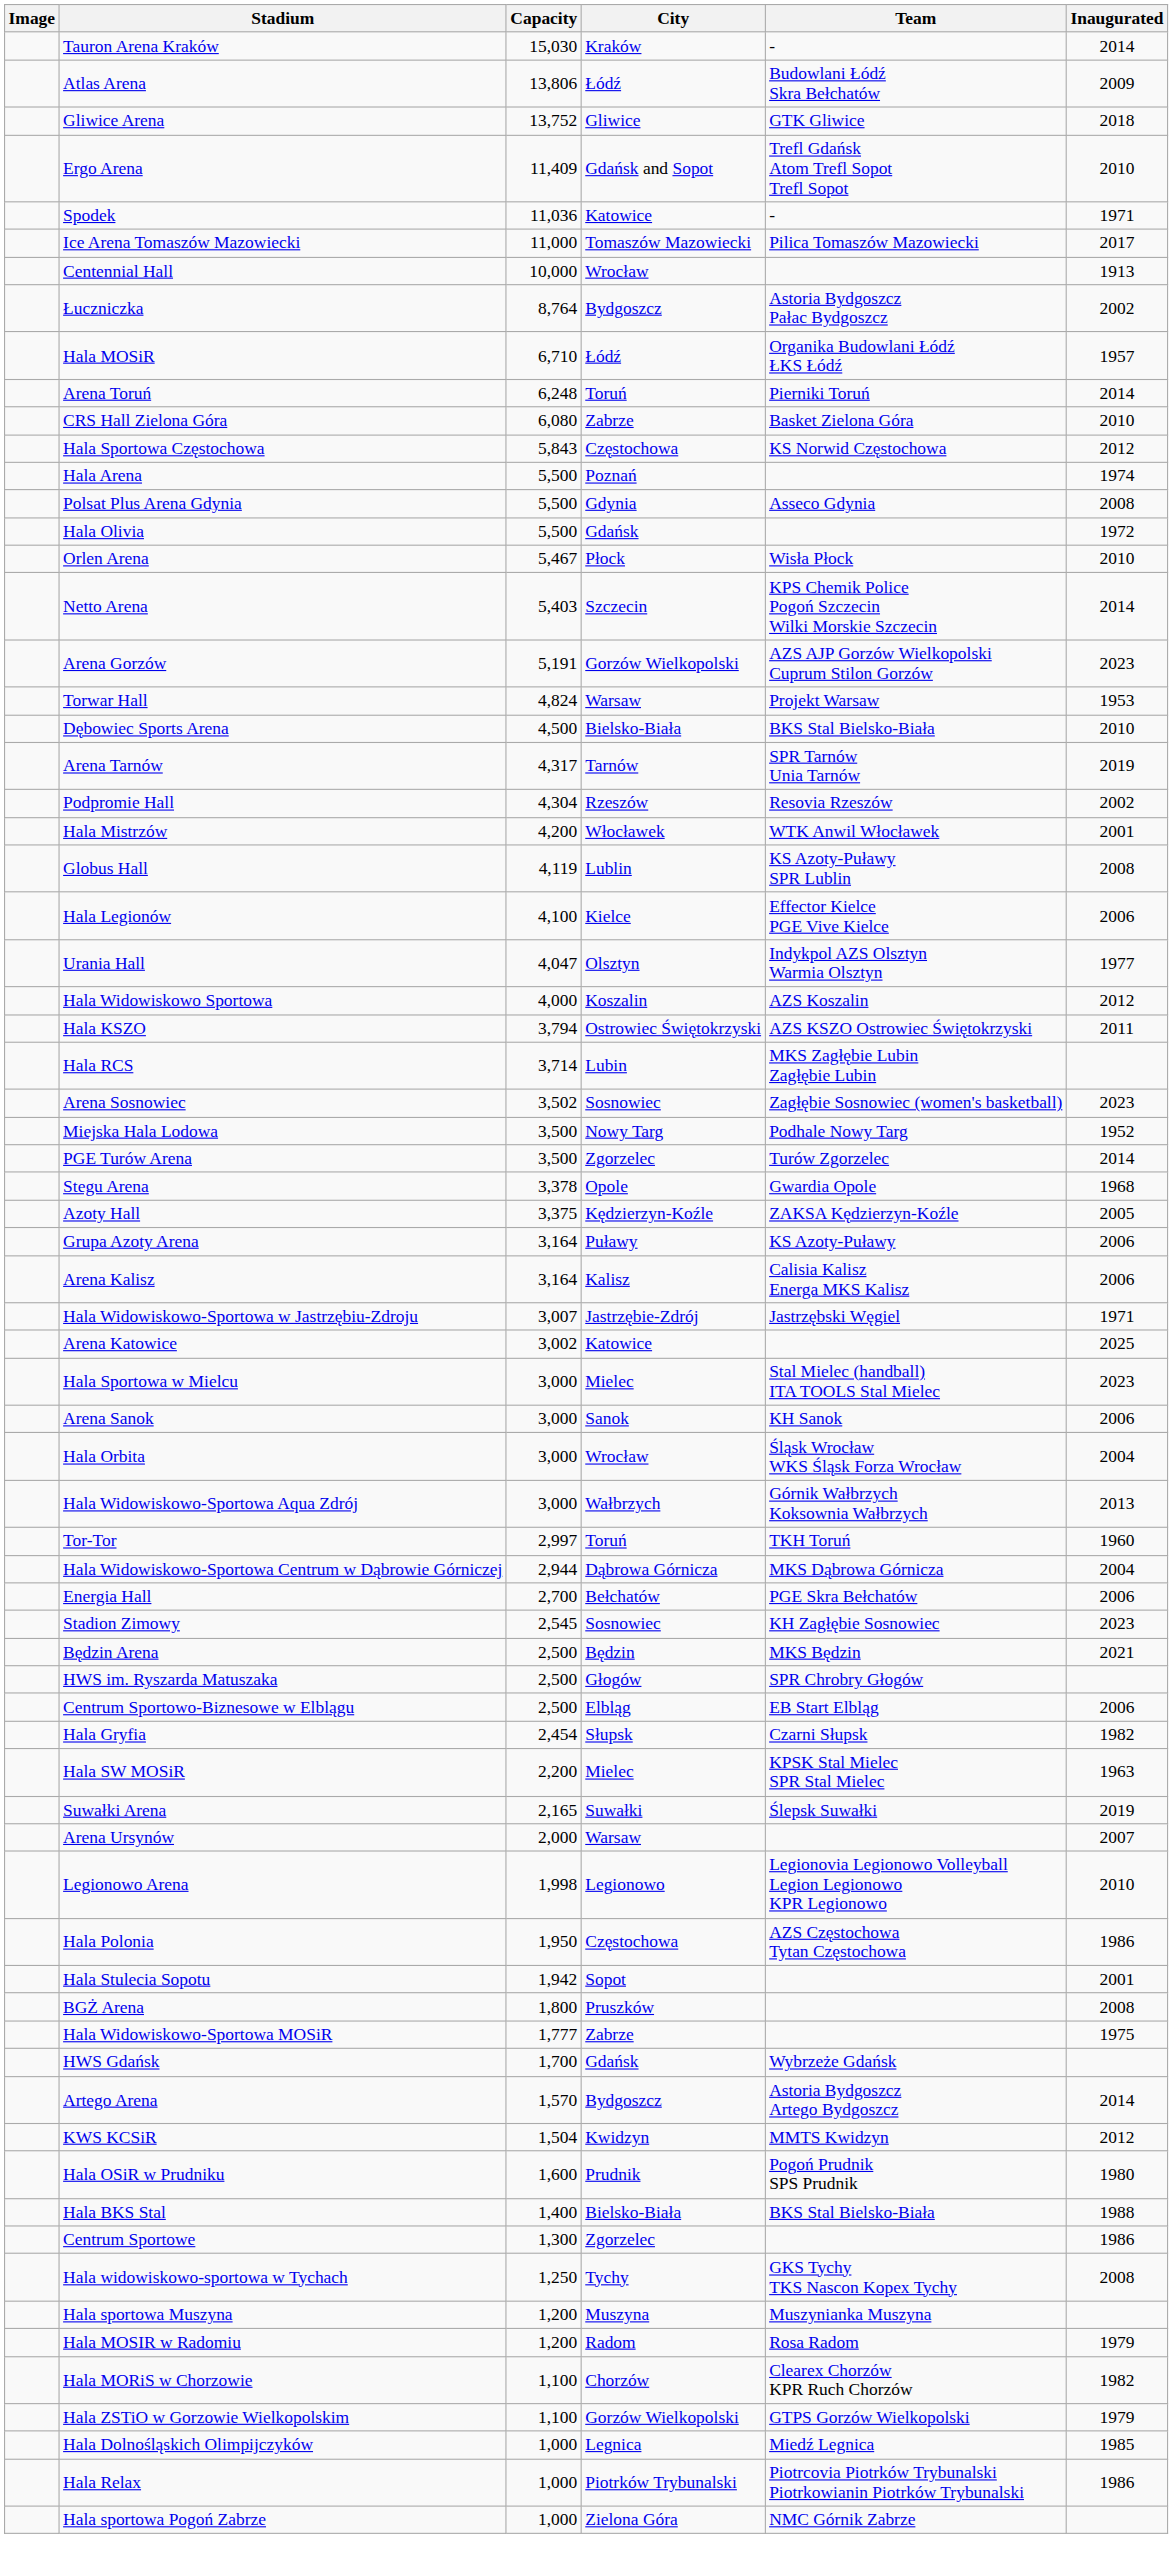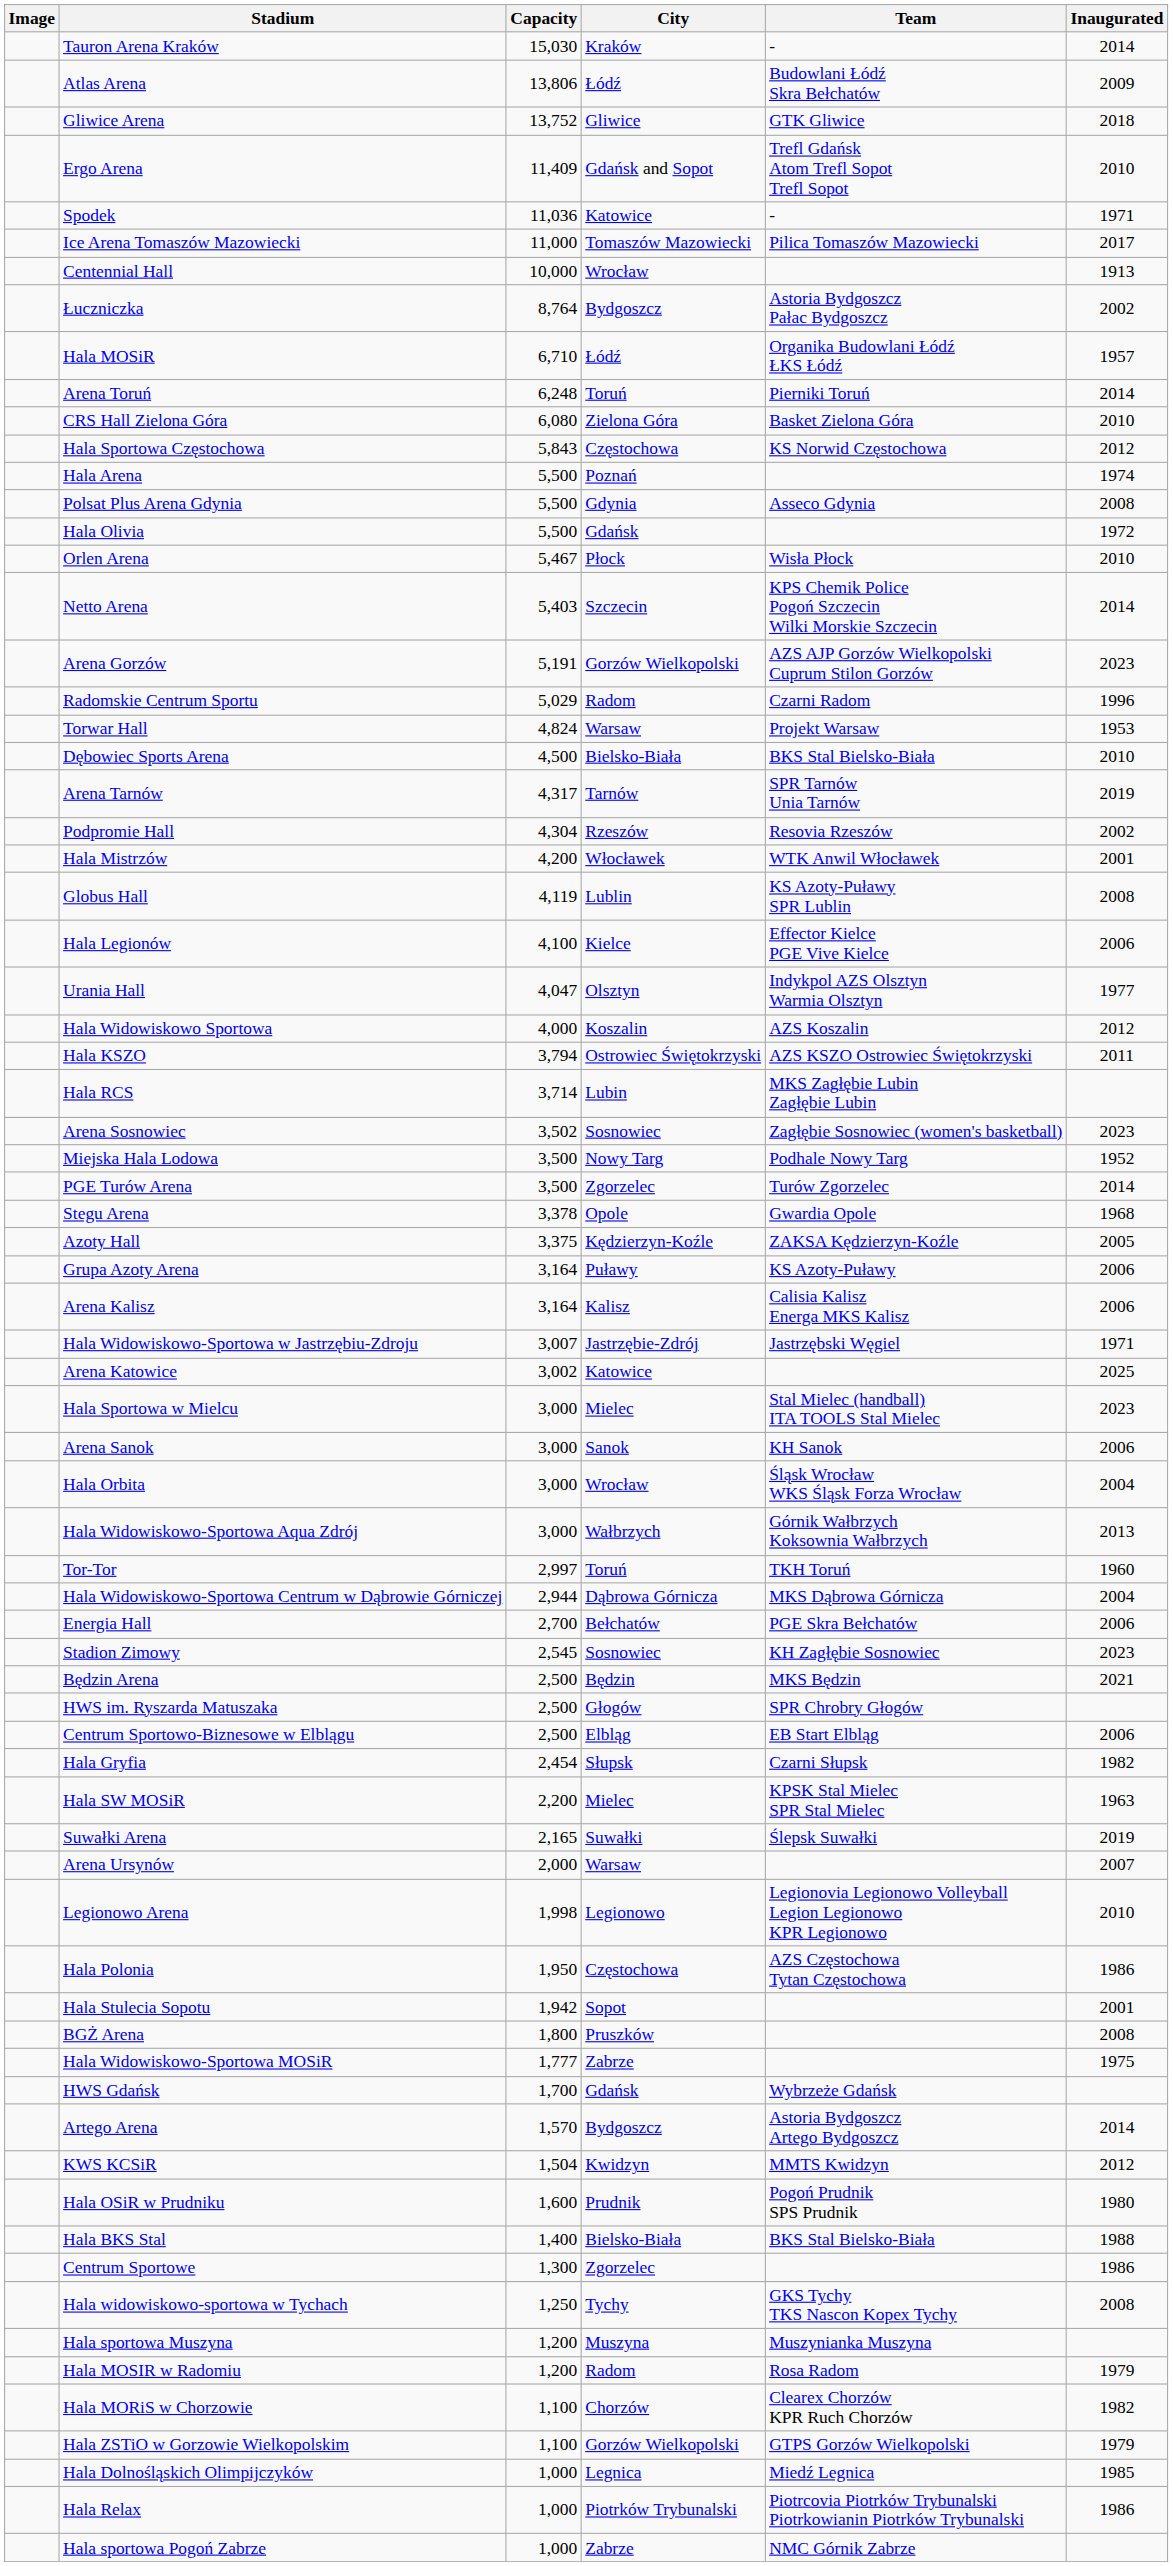CRS Hall Zielona Góra | City: Zabrze -> Zielona Góra
+ row: Radomskie Centrum Sportu | 5,029 | Radom | Czarni Radom | 1996
Hala sportowa Pogoń Zabrze | City: Zielona Góra -> Zabrze
